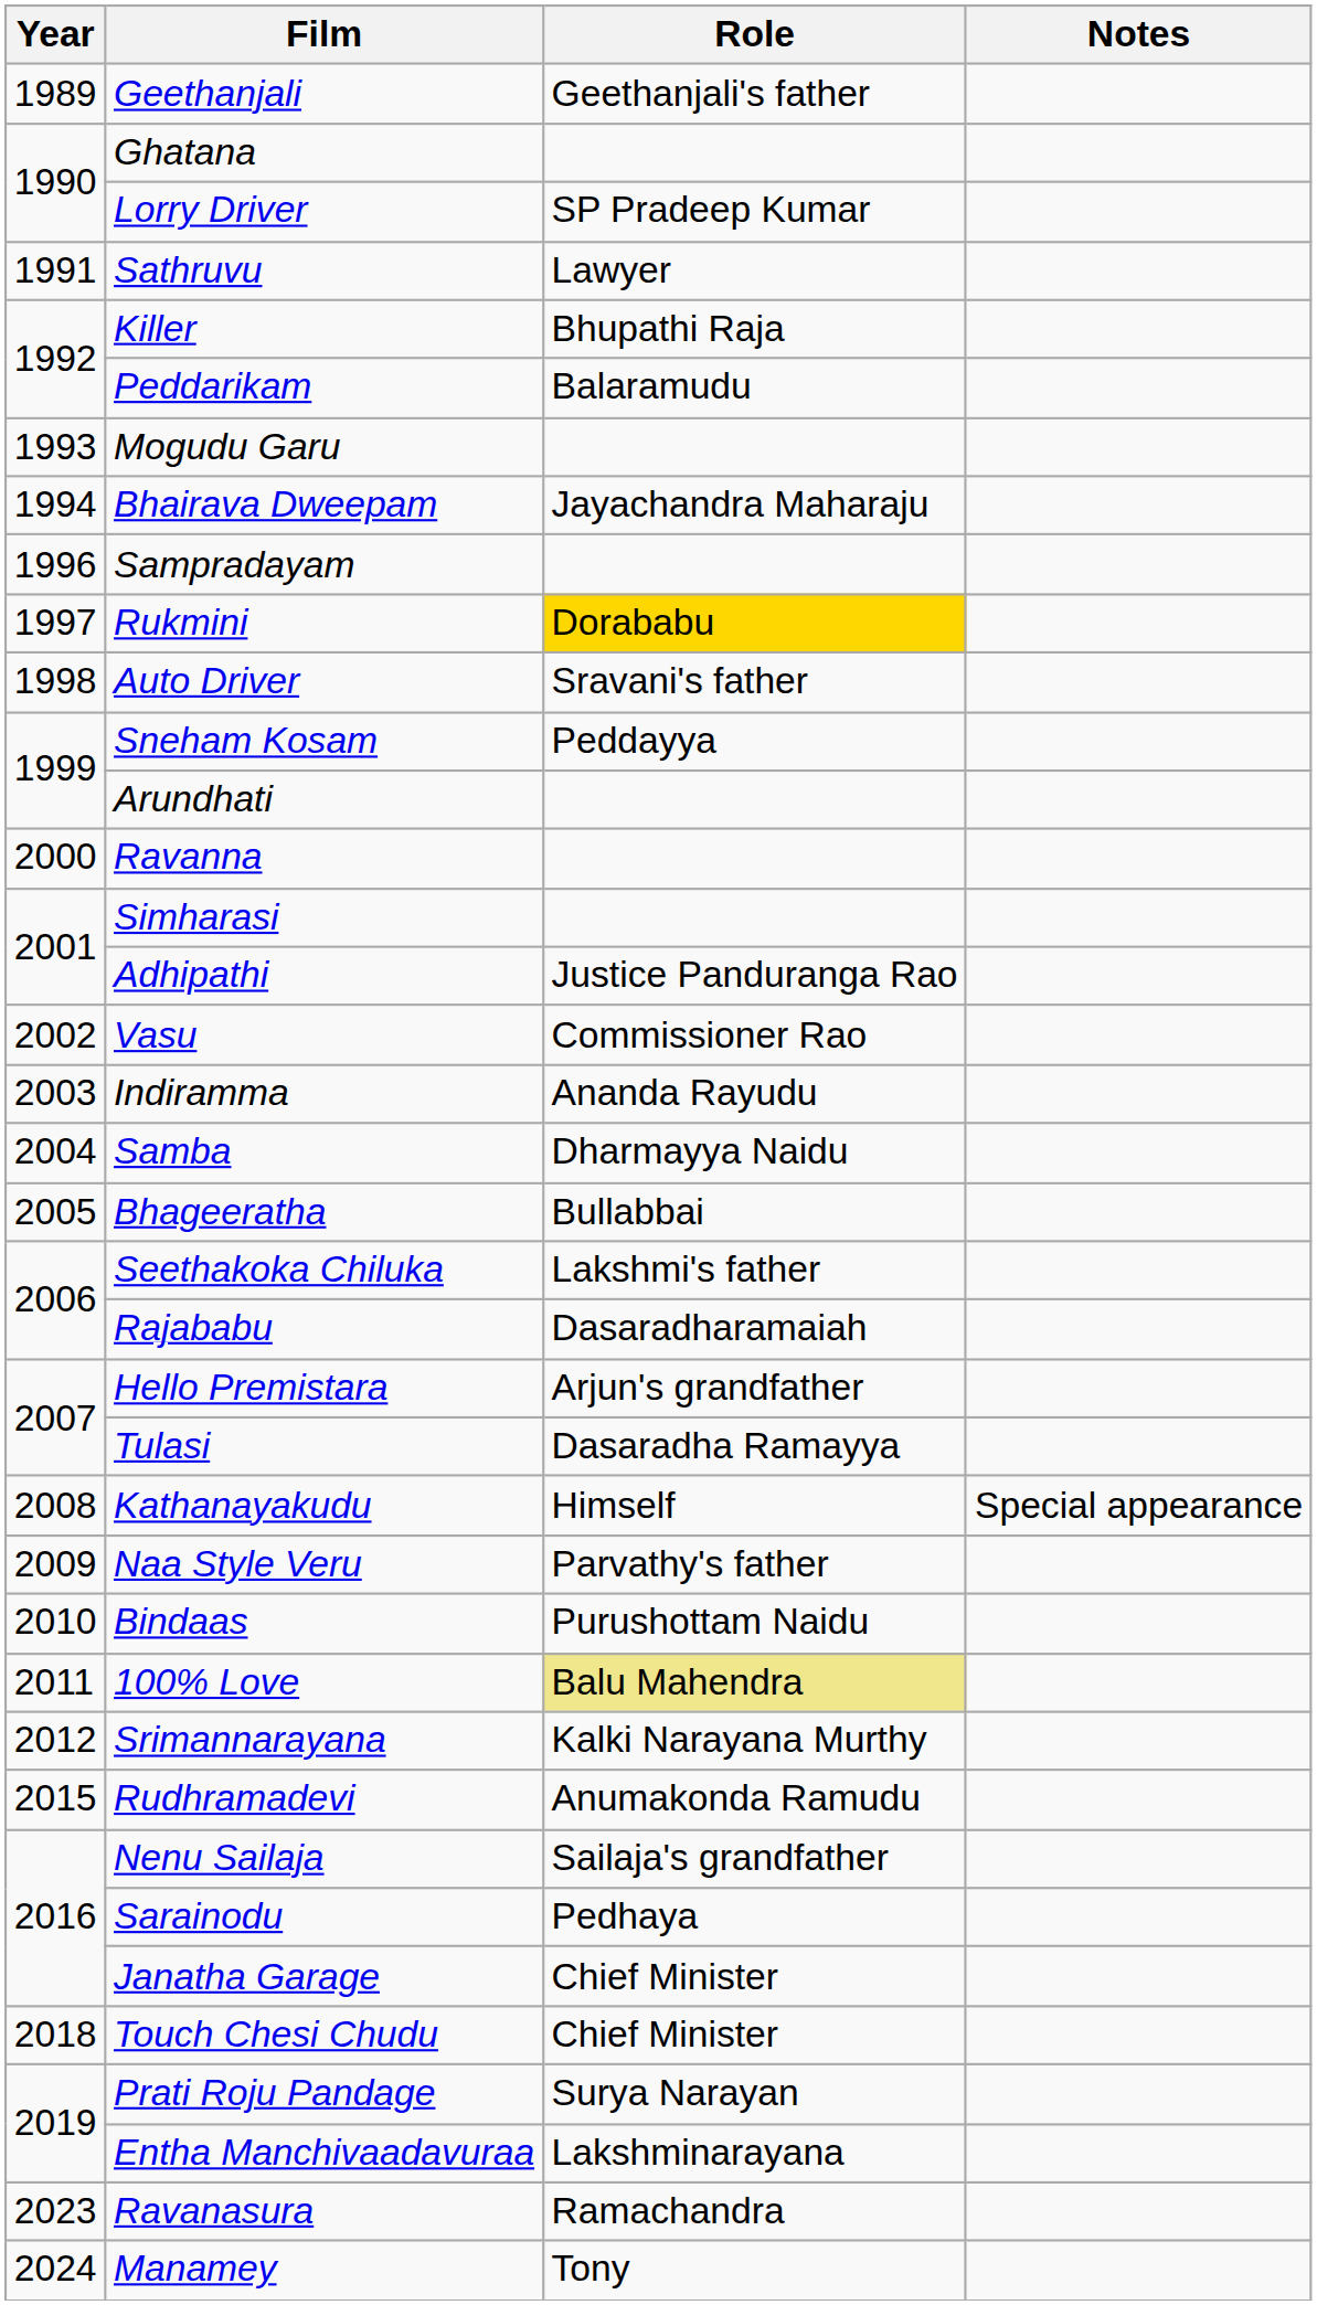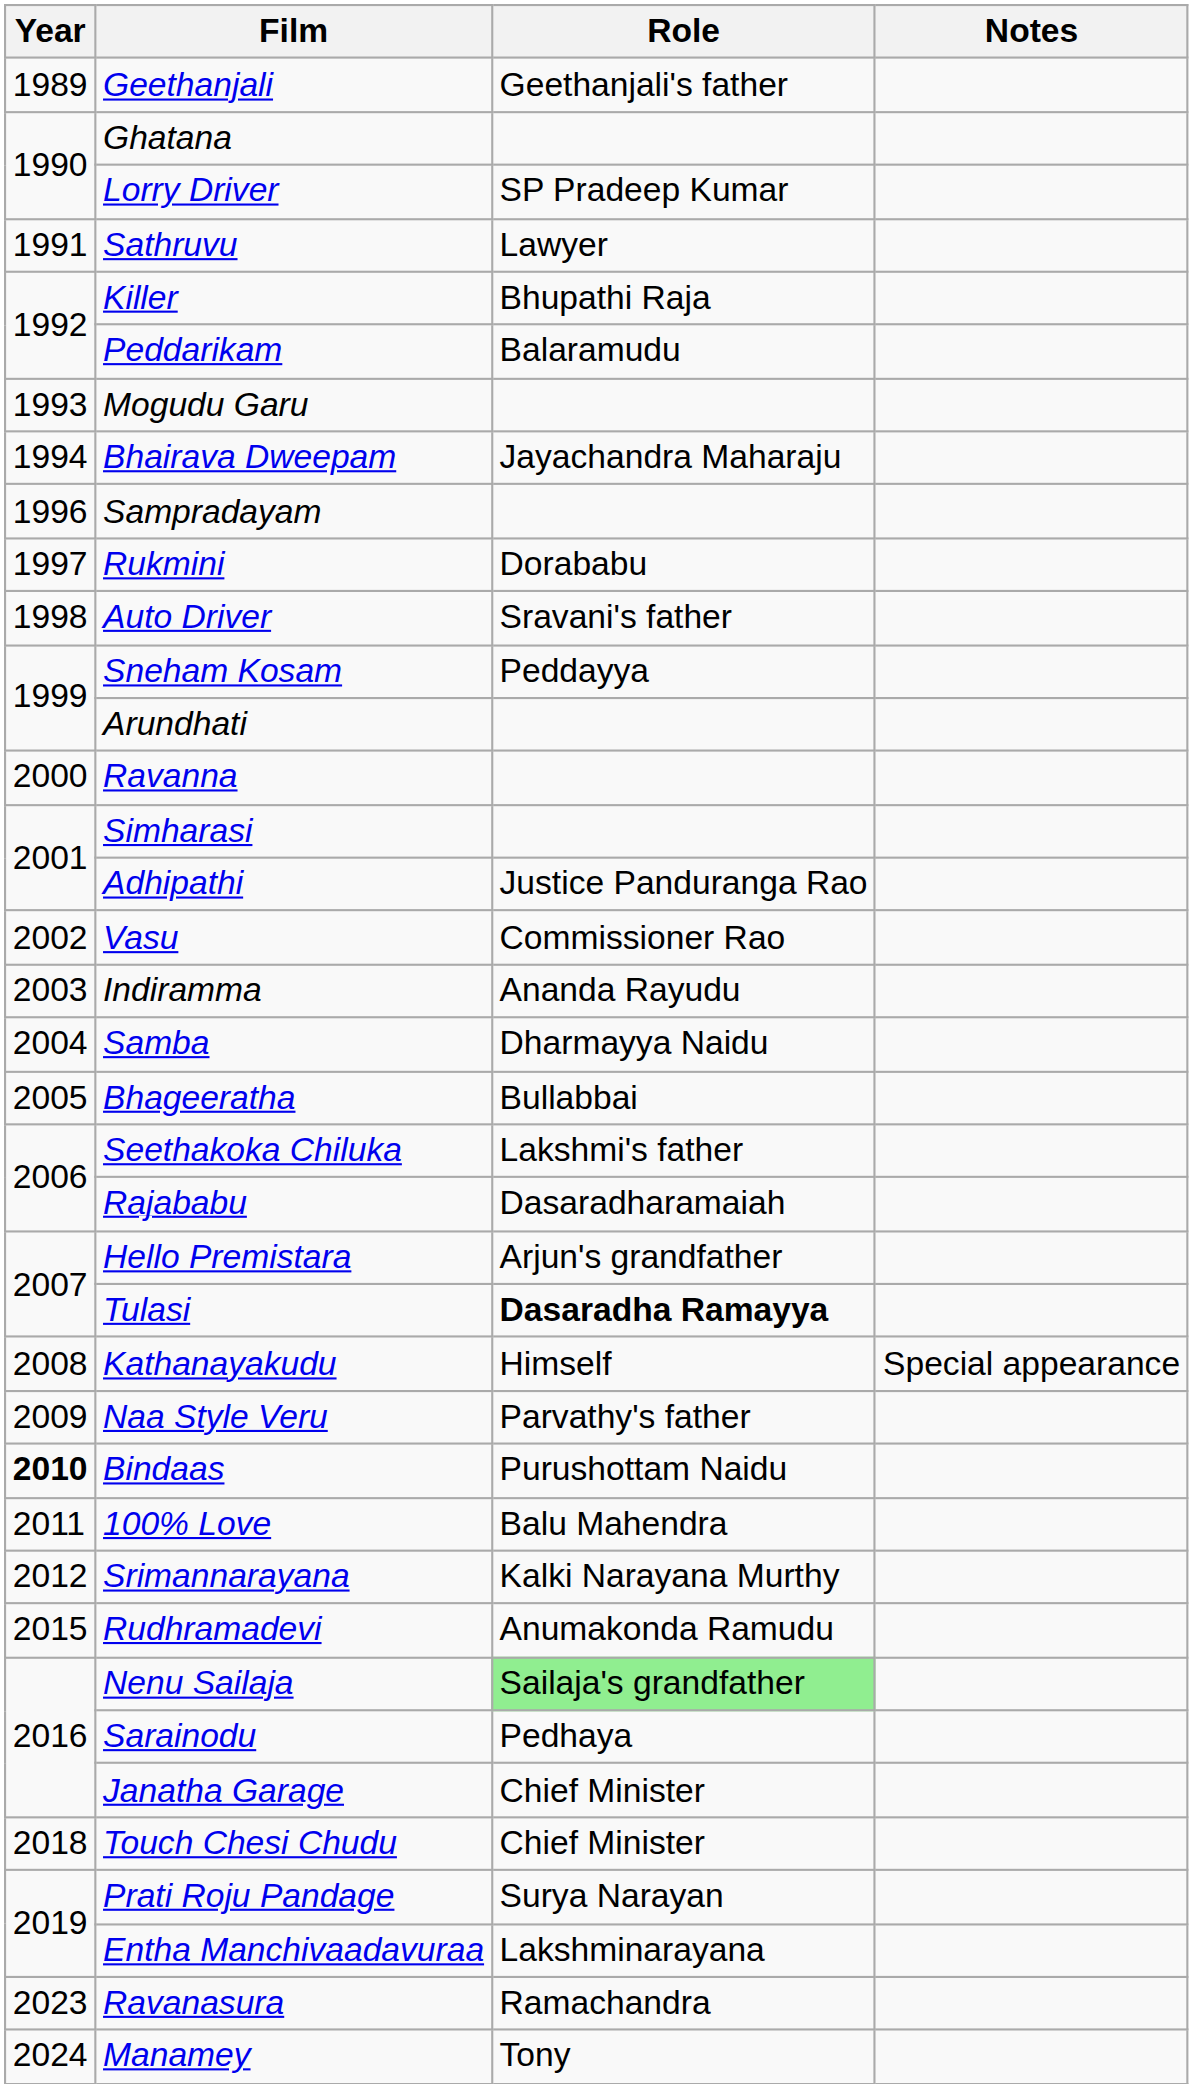Rukmini | Role: gold background -> no background
Tulasi | Role: normal -> bold
Bindaas | Year: normal -> bold
100% Love | Role: khaki background -> no background
Nenu Sailaja | Role: no background -> lightgreen background
